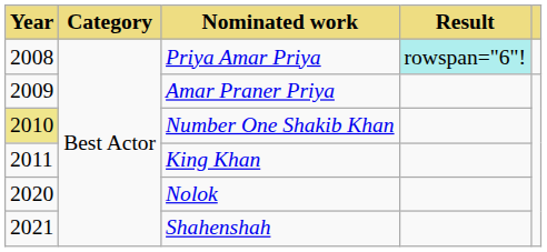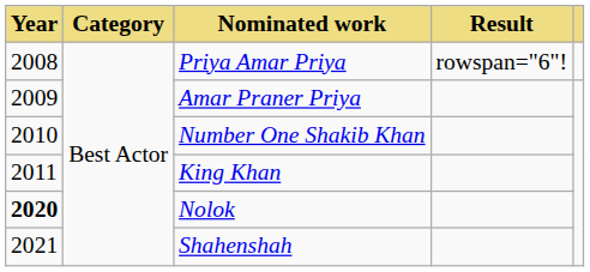Priya Amar Priya | Result: paleturquoise background -> no background
Number One Shakib Khan | Year: khaki background -> no background
Nolok | Year: normal -> bold
